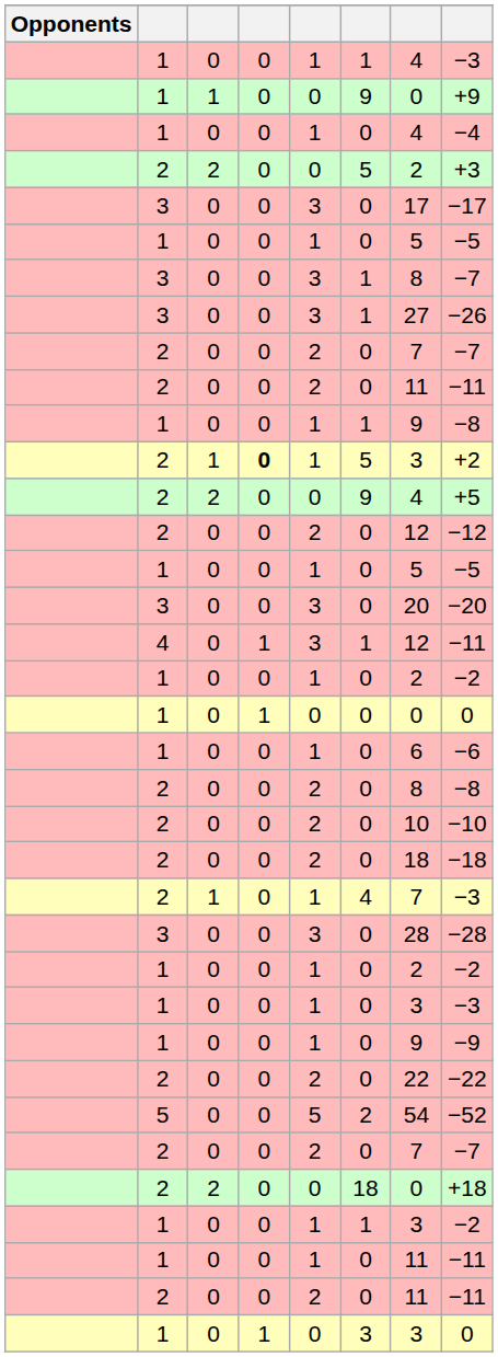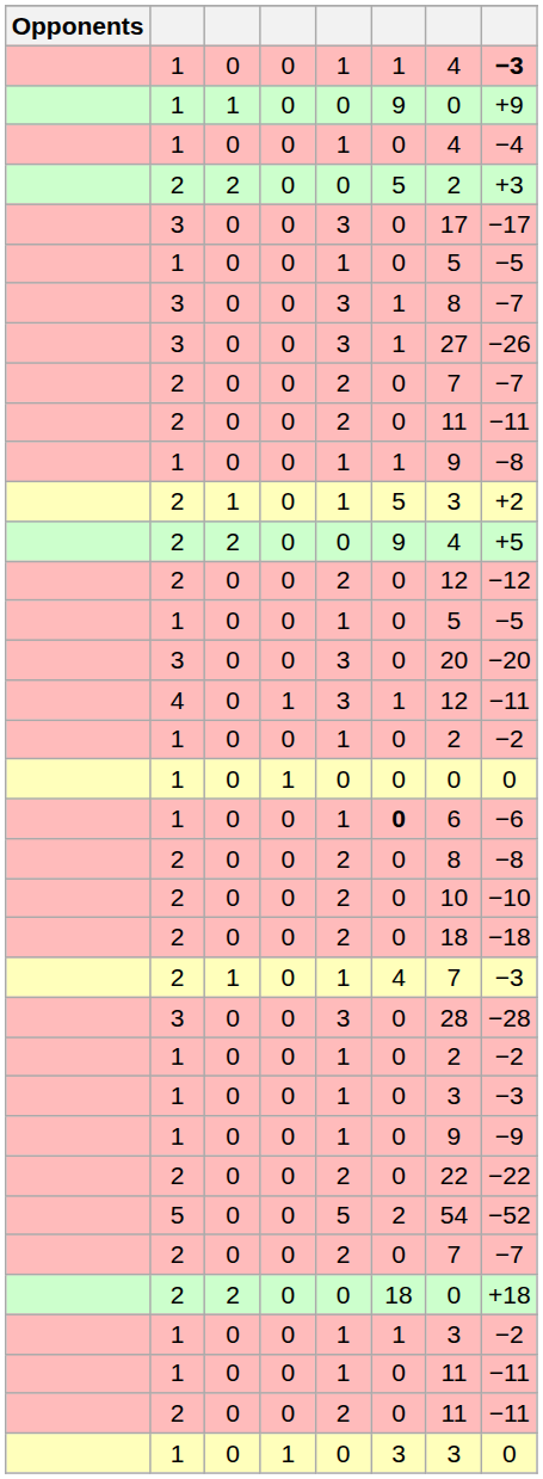row 2 | column 8: normal -> bold
row 13 | column 4: bold -> normal
row 21 | column 6: normal -> bold
